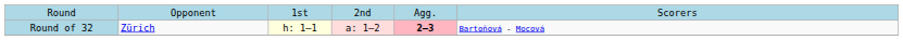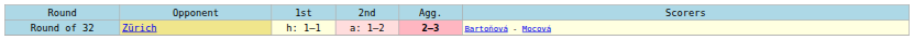Round of 32 | column 2: no background -> khaki background
Round of 32 | column 6: no background -> lightyellow background
